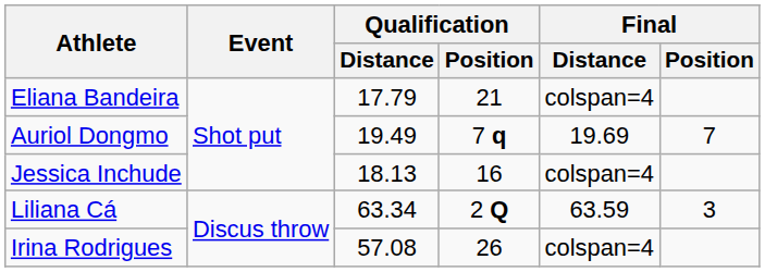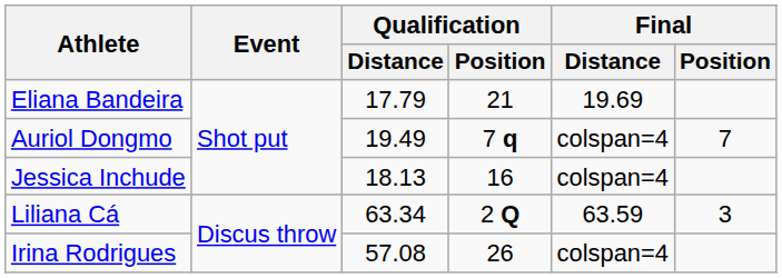Eliana Bandeira | Final / Distance: colspan=4 -> 19.69
Auriol Dongmo | Final / Distance: 19.69 -> colspan=4
